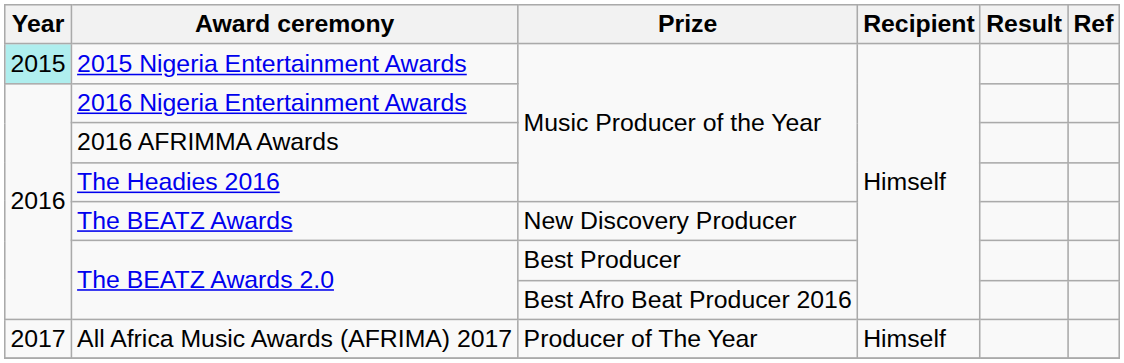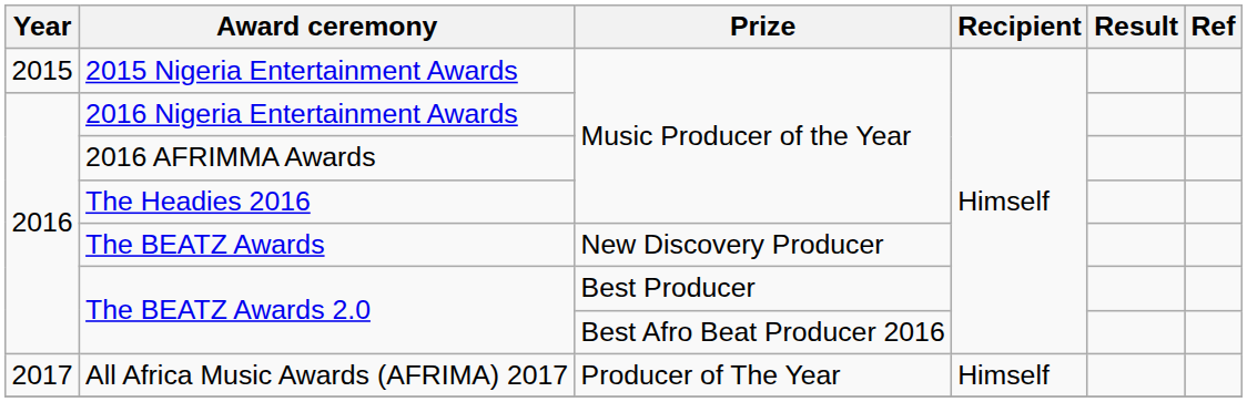2015 Nigeria Entertainment Awards | Year: paleturquoise background -> no background
